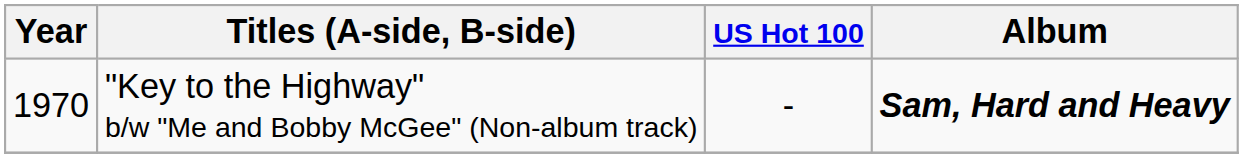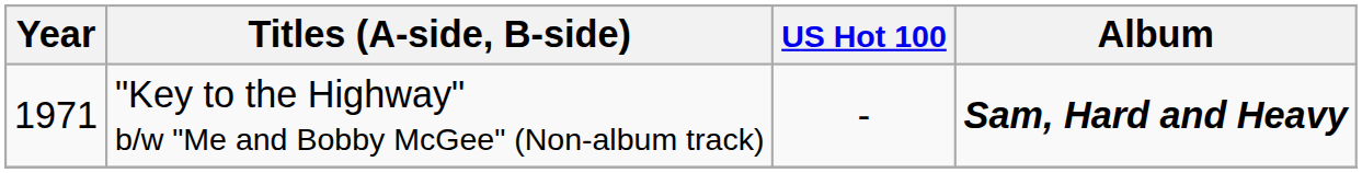row 2 | Year: 1970 -> 1971
